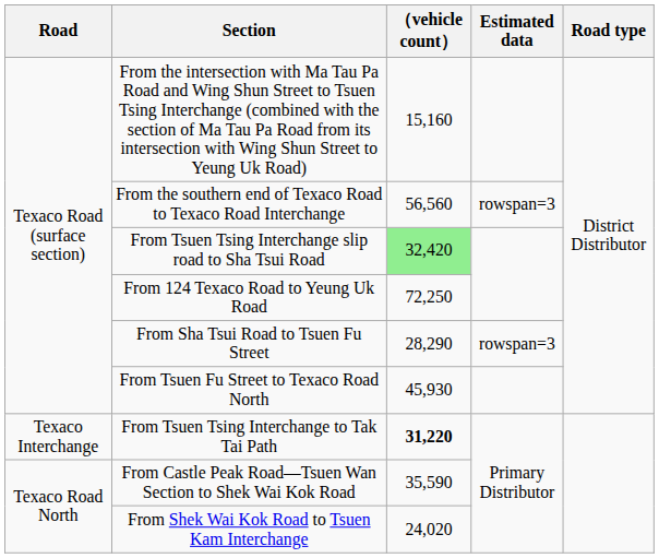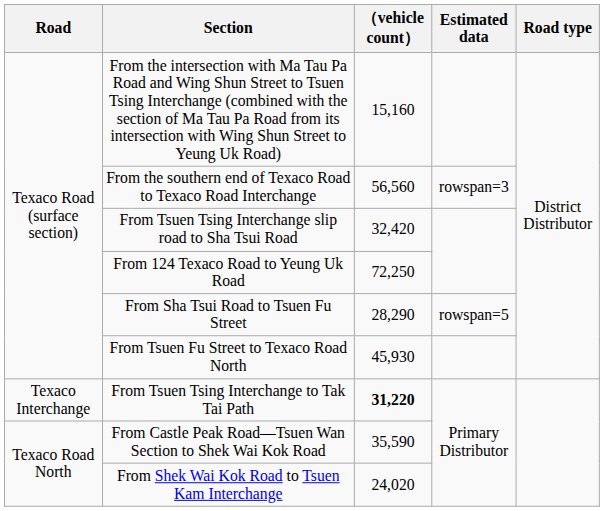From Tsuen Tsing Interchange slip road to Sha Tsui Road | （vehicle count）: lightgreen background -> no background
From Sha Tsui Road to Tsuen Fu Street | Estimated data: rowspan=3 -> rowspan=5
